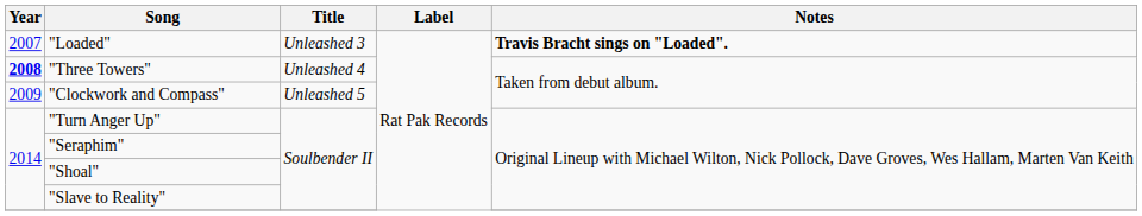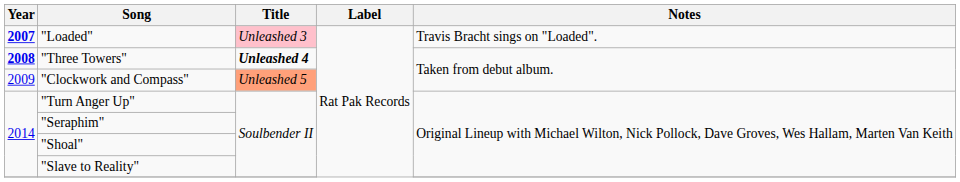"Loaded" | Year: normal -> bold
"Loaded" | Title: no background -> pink background
"Loaded" | Notes: bold -> normal
"Three Towers" | Title: normal -> bold
"Clockwork and Compass" | Title: no background -> lightsalmon background
